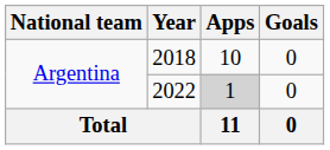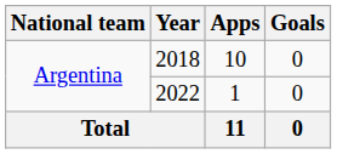2022 | Apps: lightgrey background -> no background
